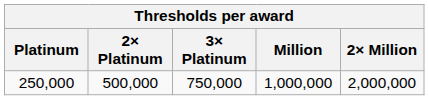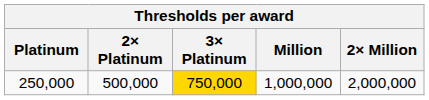250,000 | 3× Platinum: no background -> gold background
